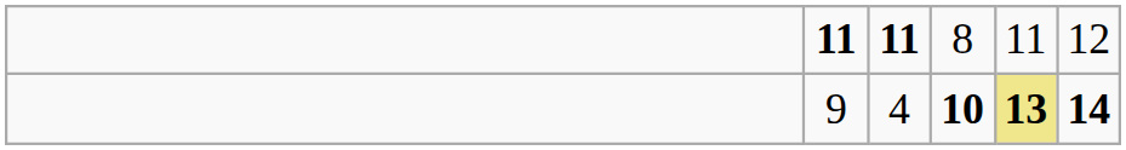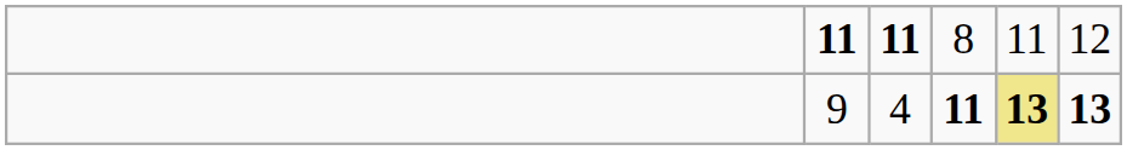row 2 | column 4: 10 -> 11
row 2 | column 6: 14 -> 13
